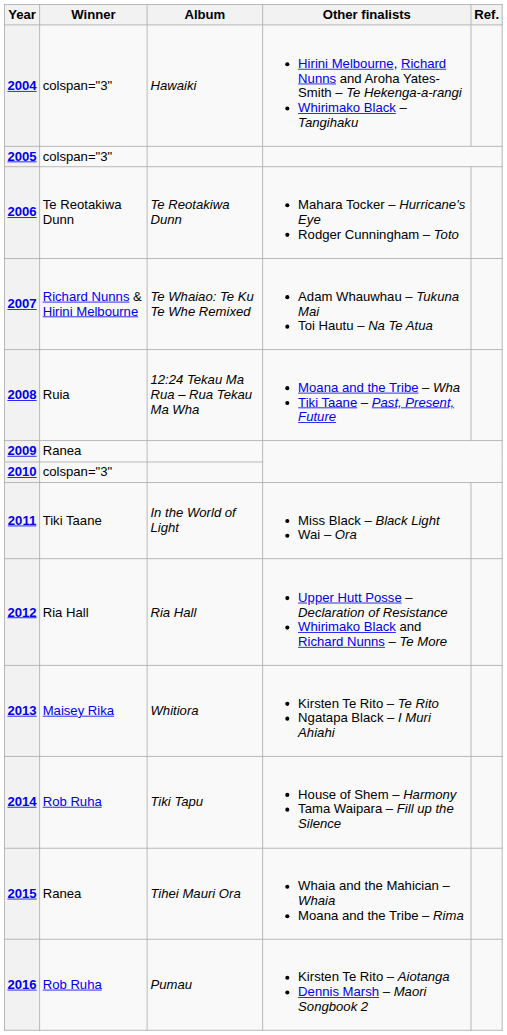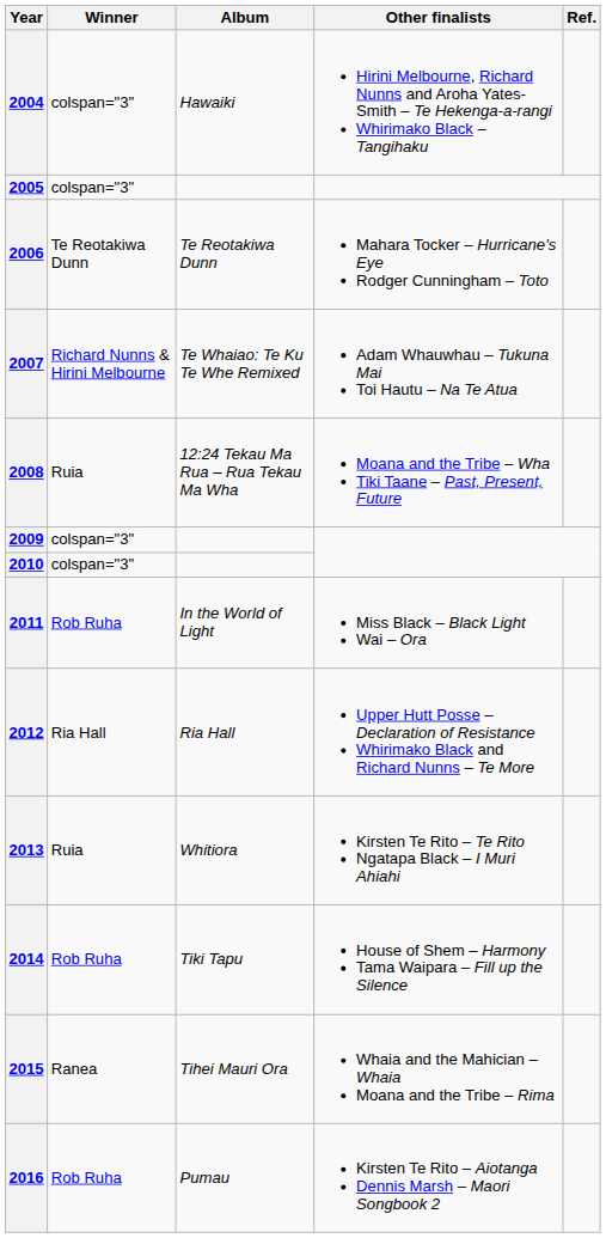2009 | Winner: Ranea -> colspan="3"
2011 | Winner: Tiki Taane -> Rob Ruha
2013 | Winner: Maisey Rika -> Ruia
